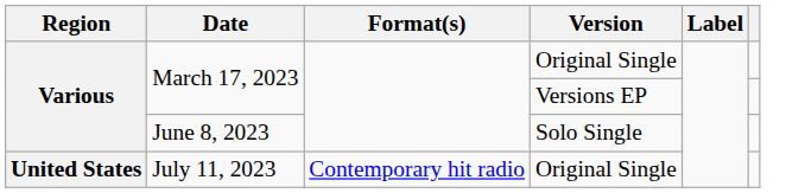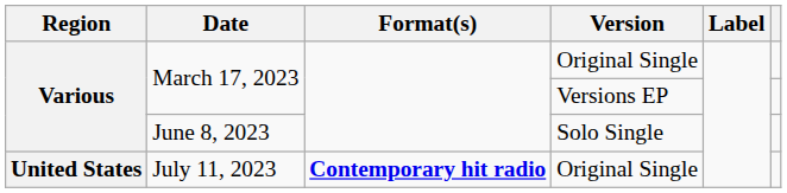July 11, 2023 | Format(s): normal -> bold
